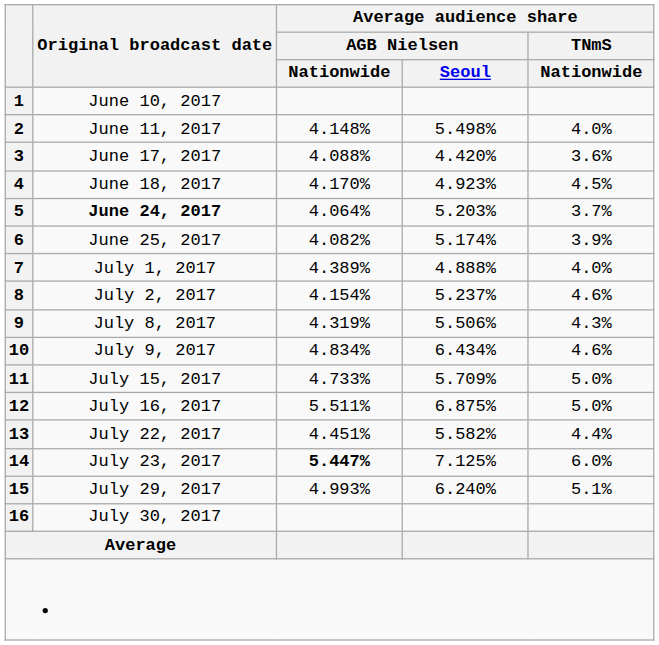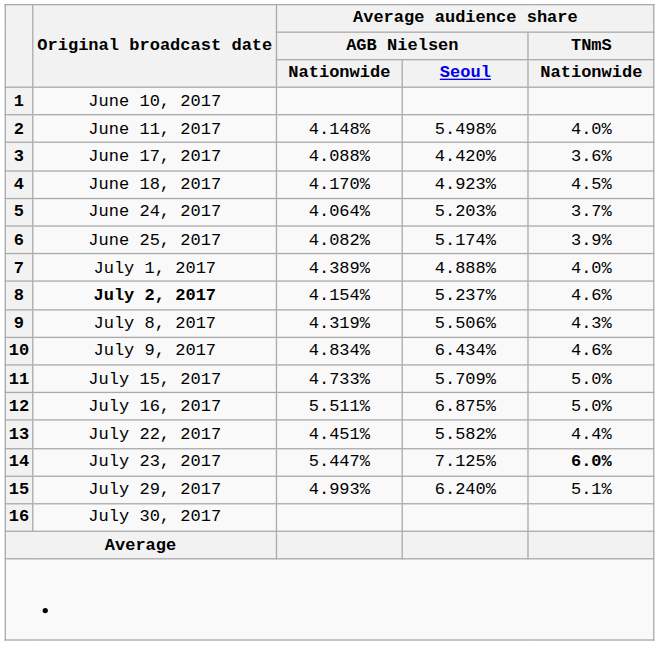5 | Original broadcast date: bold -> normal
8 | Original broadcast date: normal -> bold
14 | Average audience share / AGB Nielsen / Nationwide: bold -> normal
14 | Average audience share / TNmS / Nationwide: normal -> bold
